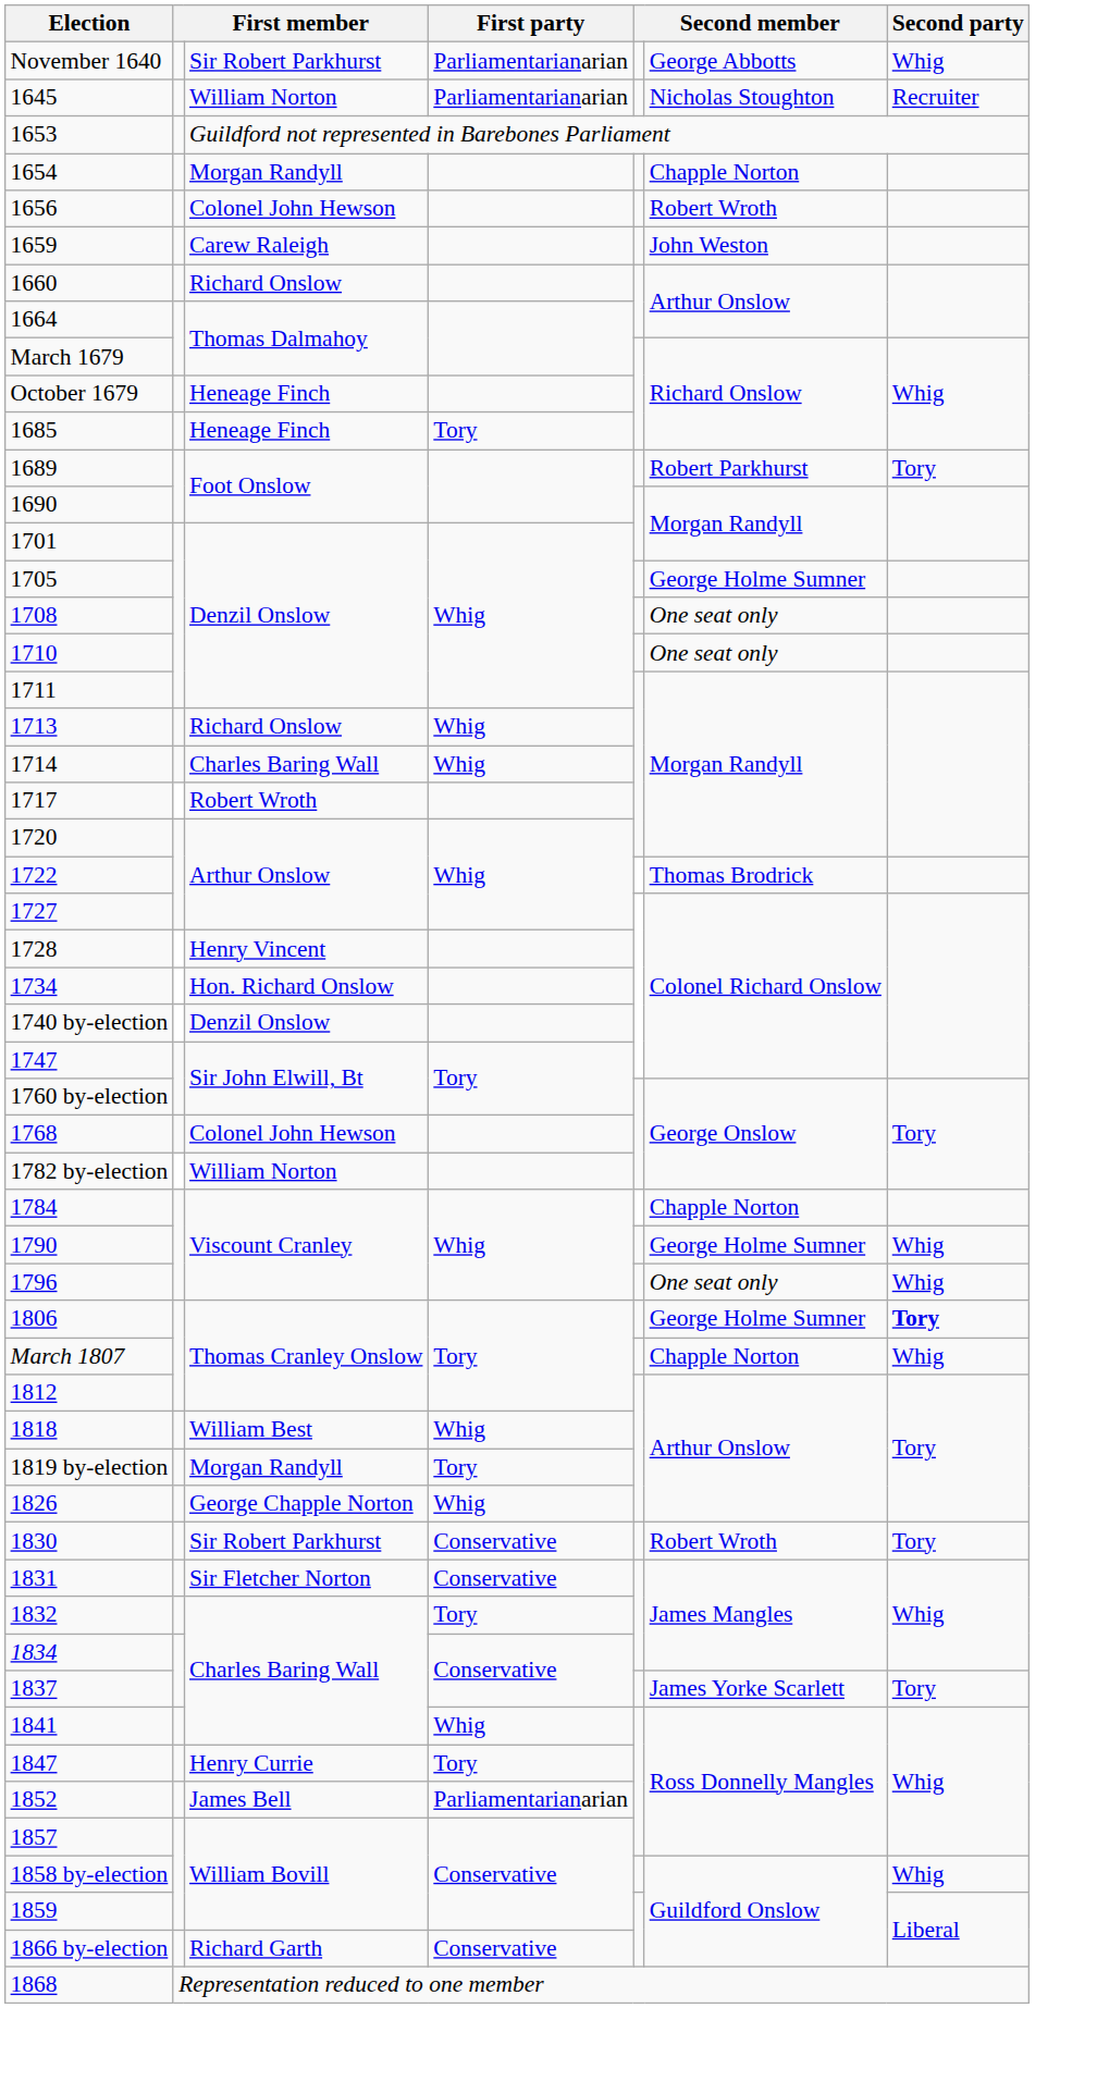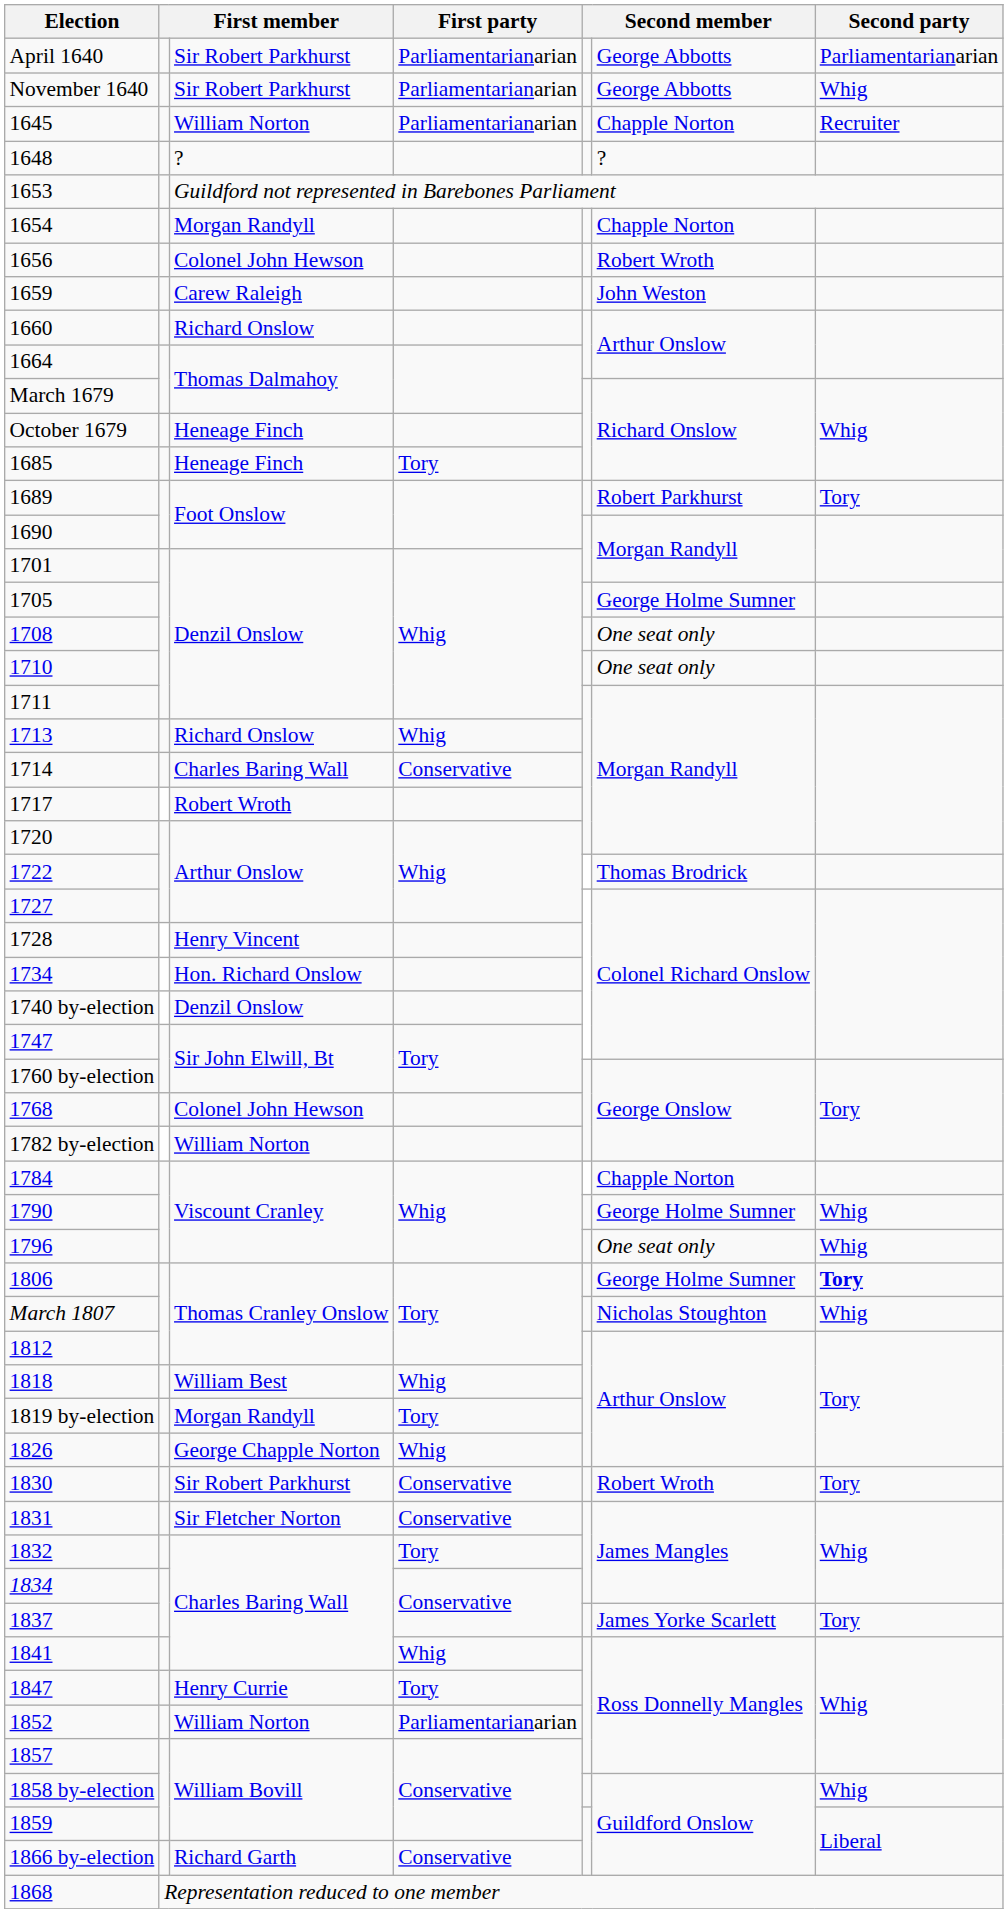+ row: April 1640 | Sir Robert Parkhurst | Parliamentarianarian | George Abbotts | Parliamentarianarian
1645 | column 6: Nicholas Stoughton -> Chapple Norton
+ row: 1648 | ? | ?
1714 | First party: Whig -> Conservative
March 1807 | column 6: Chapple Norton -> Nicholas Stoughton
1852 | column 3: James Bell -> William Norton
